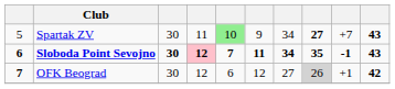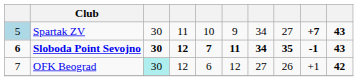Spartak ZV | column 1: no background -> lightblue background
Spartak ZV | column 5: lightgreen background -> no background
Spartak ZV | column 8: bold -> normal
Spartak ZV | column 9: normal -> bold
Sloboda Point Sevojno | column 4: pink background -> no background
OFK Beograd | column 1: bold -> normal
OFK Beograd | column 3: no background -> paleturquoise background
OFK Beograd | column 8: lightgrey background -> no background
